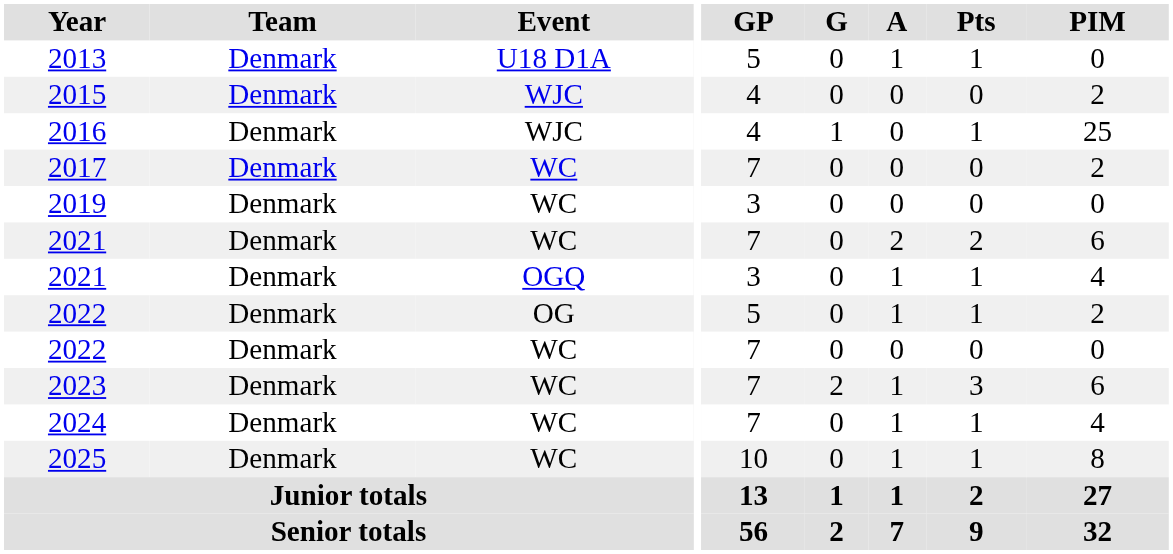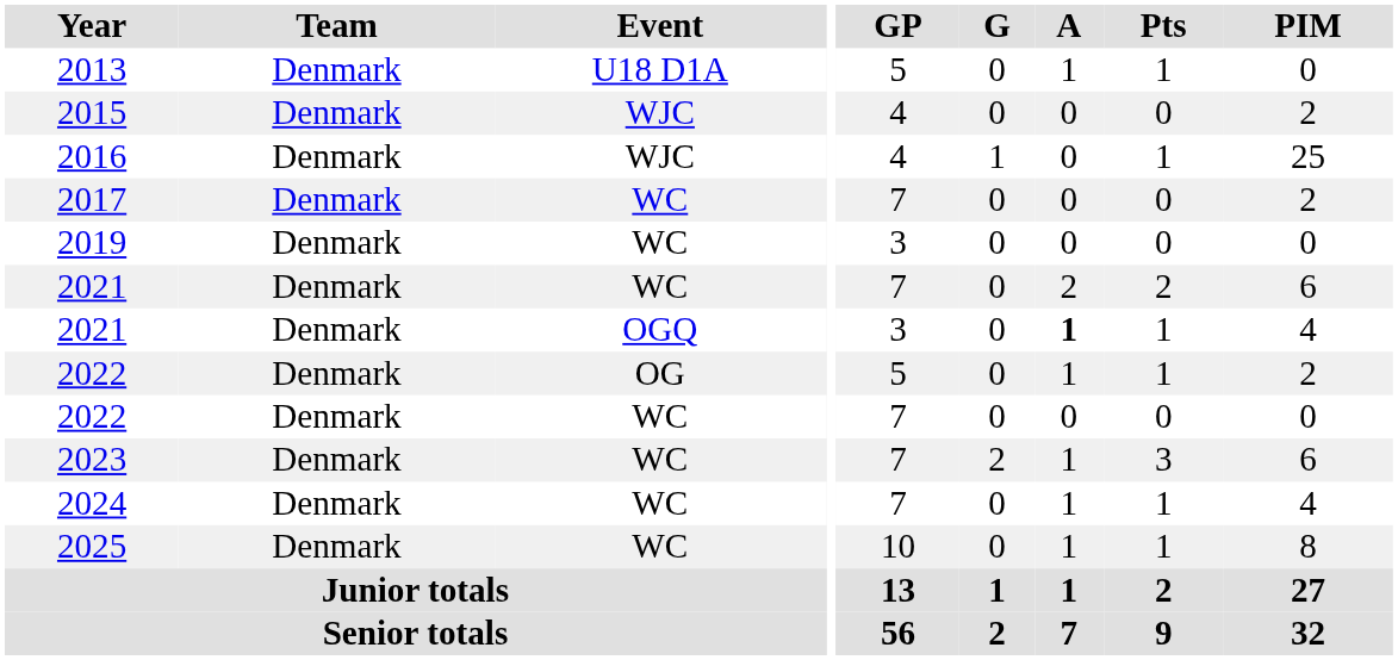2021 / OGQ | A: normal -> bold
